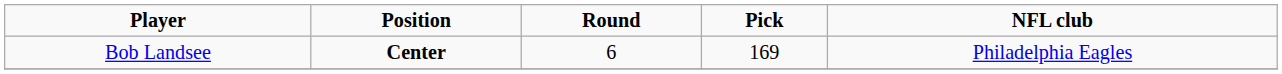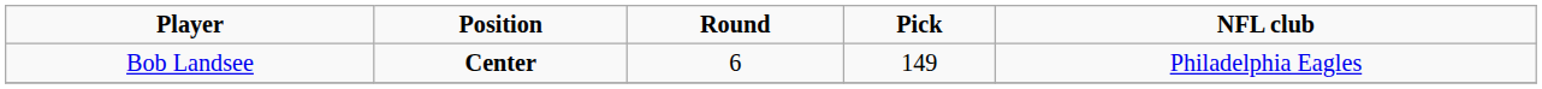Bob Landsee | Pick: 169 -> 149
